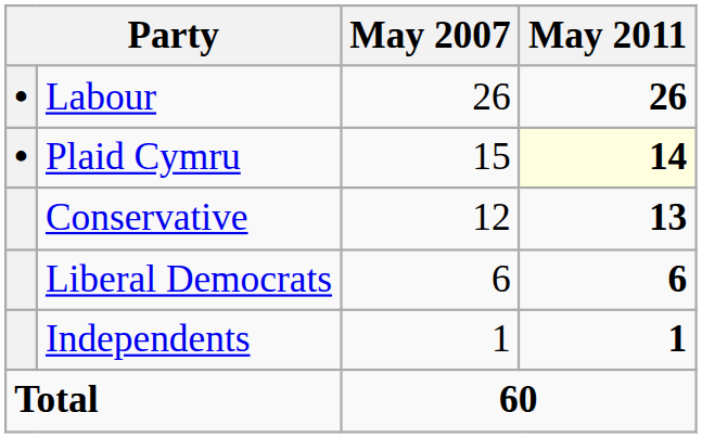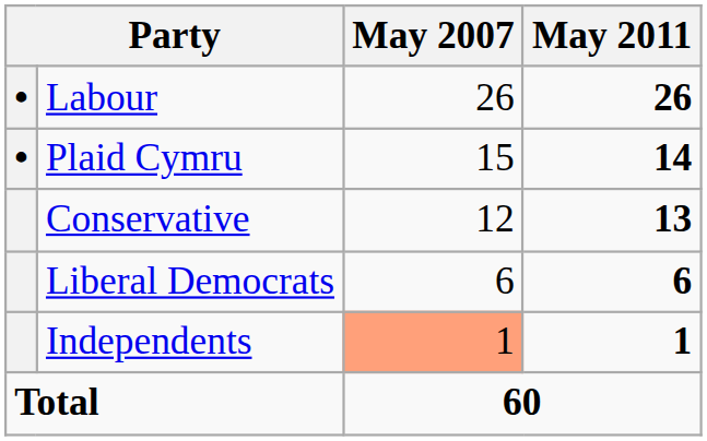Plaid Cymru | May 2011: lightyellow background -> no background
Independents | May 2007: no background -> lightsalmon background
